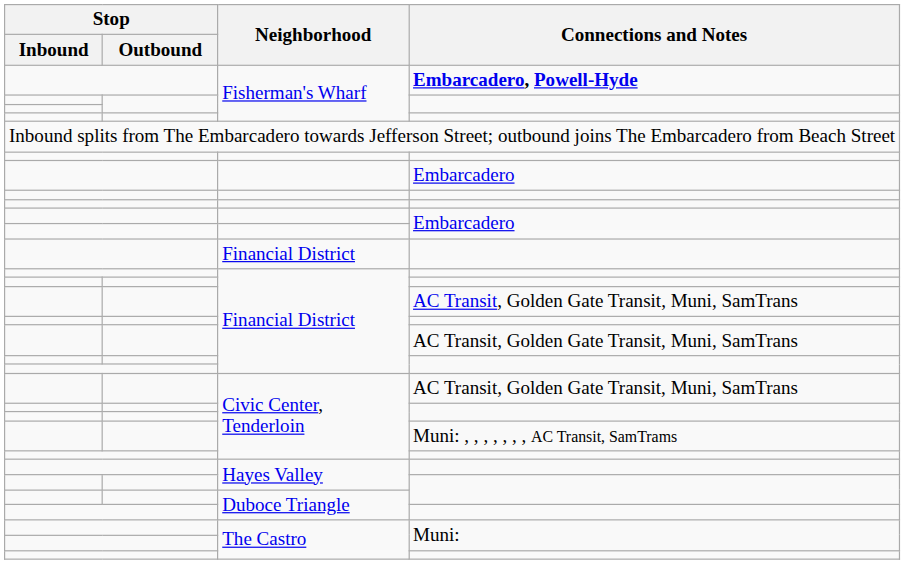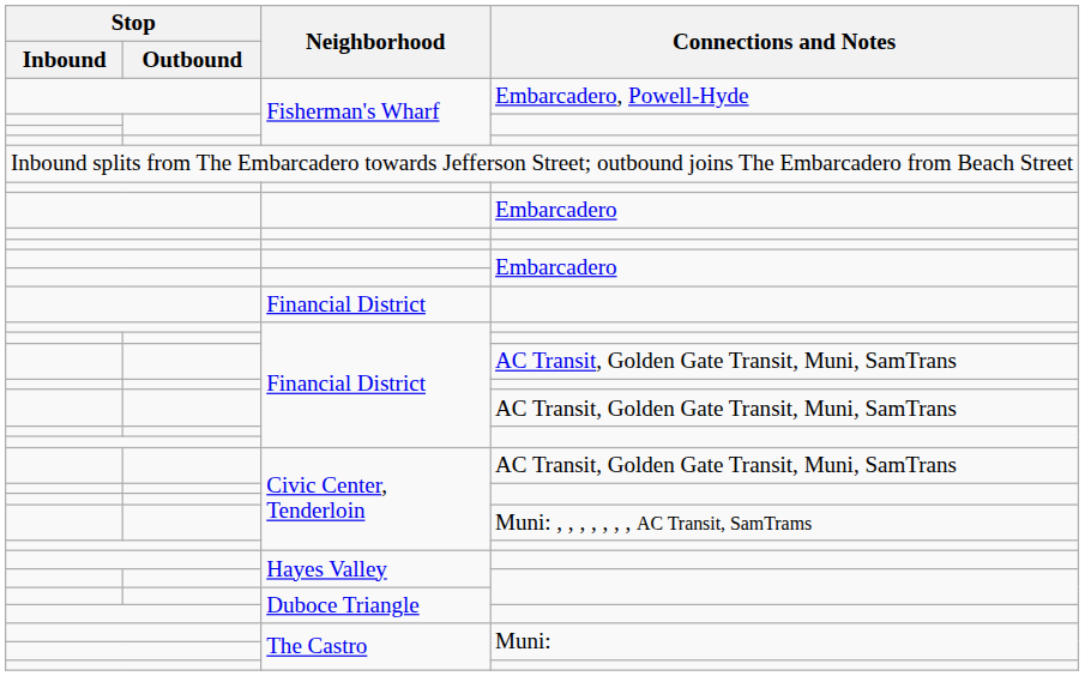Fisherman's Wharf / Embarcadero, Powell-Hyde | Connections and Notes: bold -> normal
